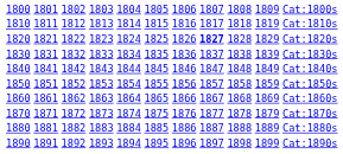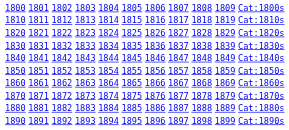1820 | column 8: bold -> normal
